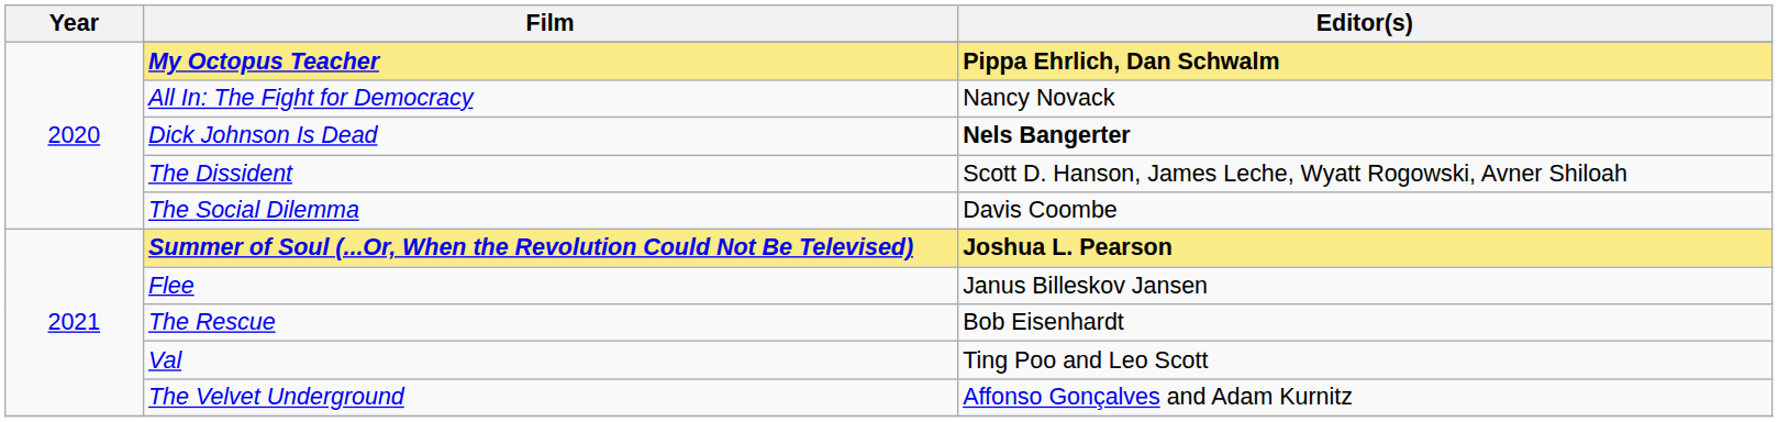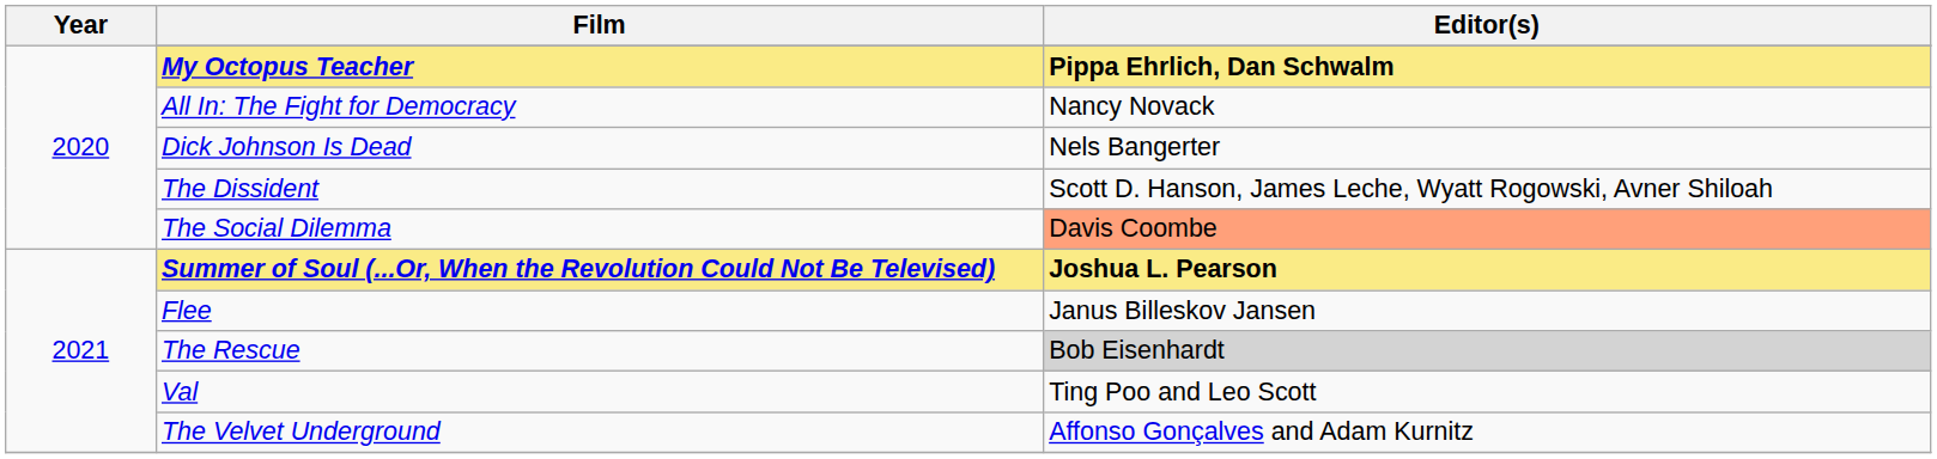Dick Johnson Is Dead | Editor(s): bold -> normal
The Social Dilemma | Editor(s): no background -> lightsalmon background
The Rescue | Editor(s): no background -> lightgrey background
